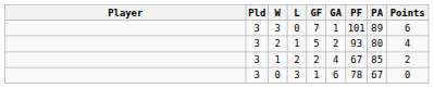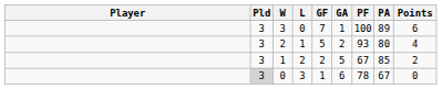row 2 | PF: 101 -> 100
row 4 | GA: 4 -> 5
row 5 | Pld: no background -> lightgrey background
